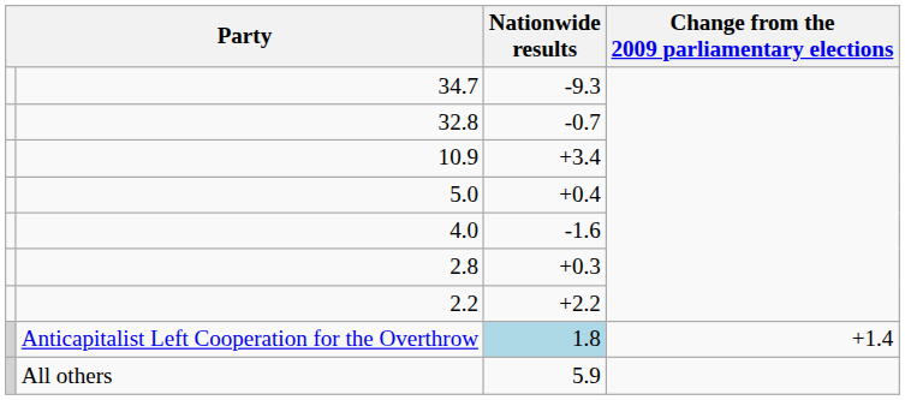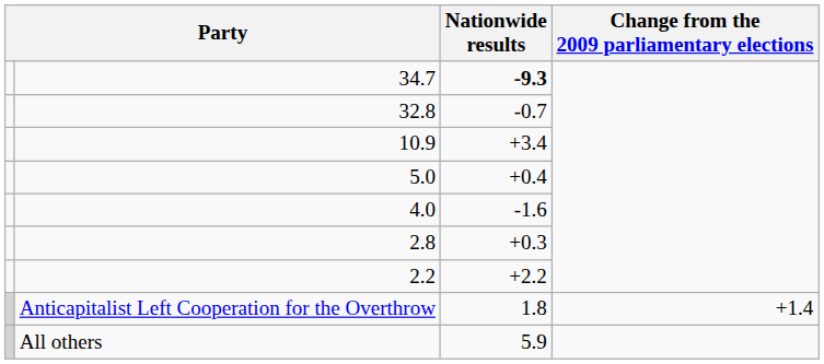34.7 | Nationwide results: normal -> bold
Anticapitalist Left Cooperation for the Overthrow | Nationwide results: lightblue background -> no background
